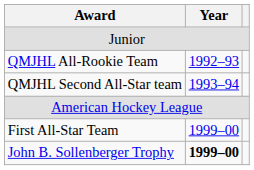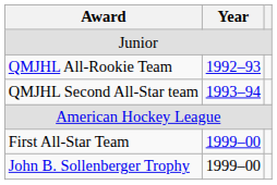John B. Sollenberger Trophy | Year: bold -> normal
